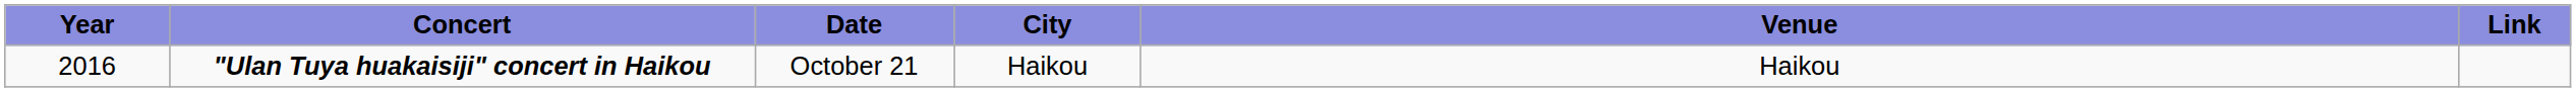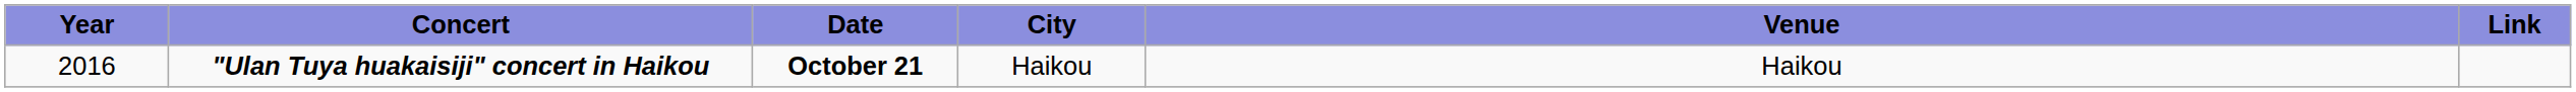"Ulan Tuya huakaisiji" concert in Haikou | Date: normal -> bold
